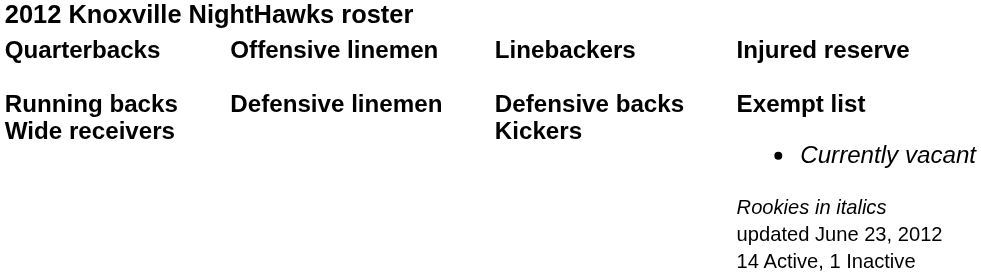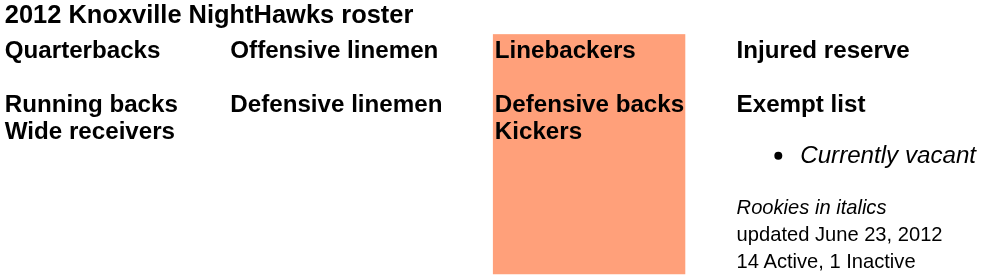Quarterbacks Running backs Wide receivers | column 3: no background -> lightsalmon background
